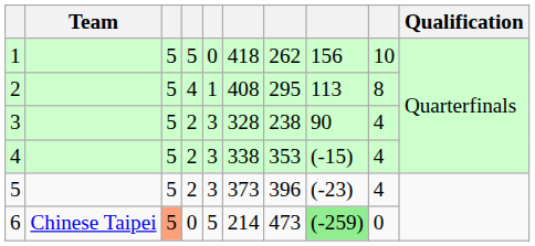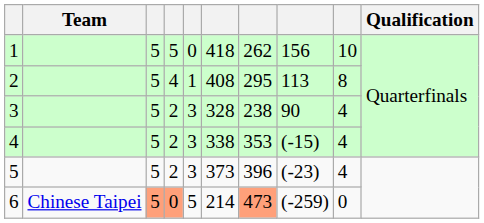6 | column 4: no background -> lightsalmon background
6 | column 7: no background -> lightsalmon background
6 | column 8: lightgreen background -> no background
